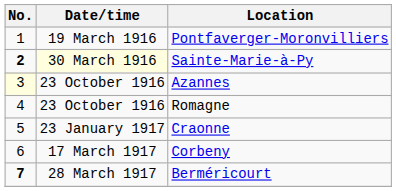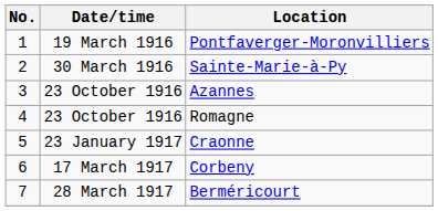Sainte-Marie-à-Py | No.: bold -> normal
Sainte-Marie-à-Py | Date/time: lightyellow background -> no background
Azannes | No.: lightyellow background -> no background
Berméricourt | No.: bold -> normal
